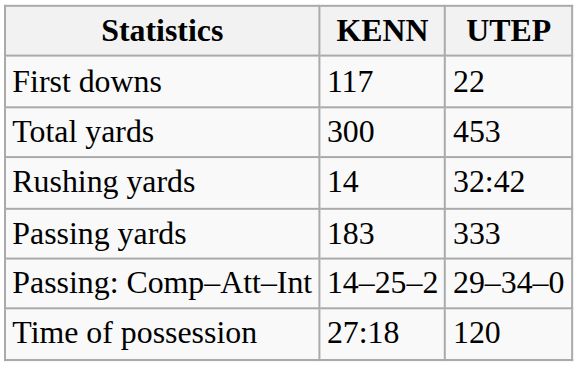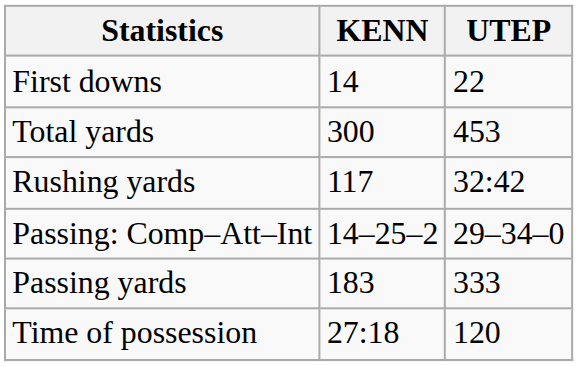First downs | KENN: 117 -> 14
Rushing yards | KENN: 14 -> 117
rows swapped: Passing yards <-> Passing: Comp–Att–Int
